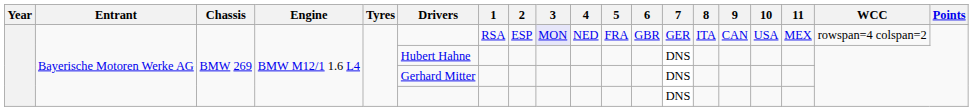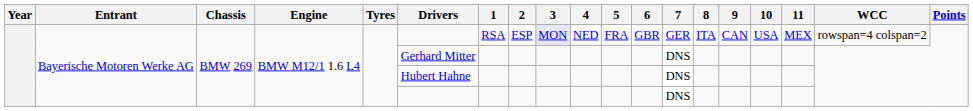row 3 | Drivers: Hubert Hahne -> Gerhard Mitter
row 4 | Drivers: Gerhard Mitter -> Hubert Hahne
